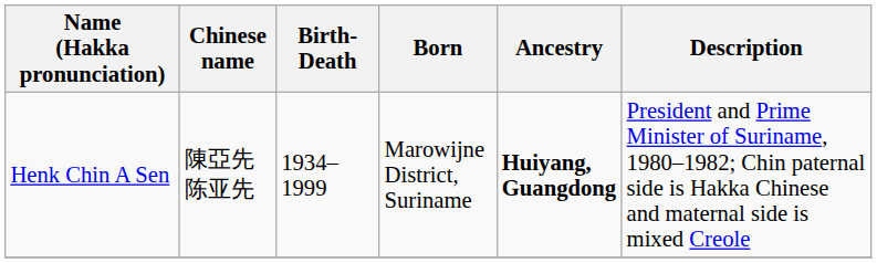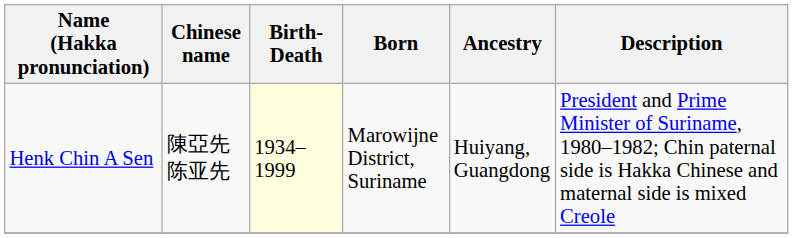Henk Chin A Sen | Birth-Death: no background -> lightyellow background
Henk Chin A Sen | Ancestry: bold -> normal
